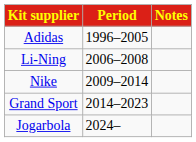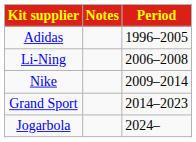columns swapped: Period <-> Notes
